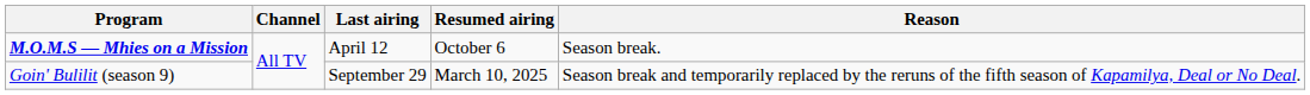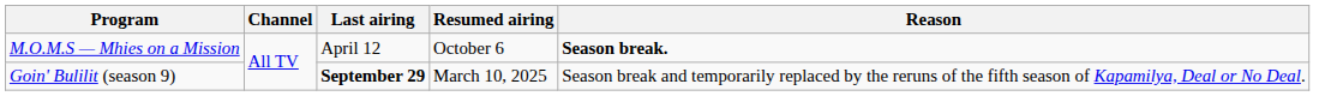row 2 | Program: bold -> normal
row 2 | Reason: normal -> bold
row 3 | Last airing: normal -> bold
